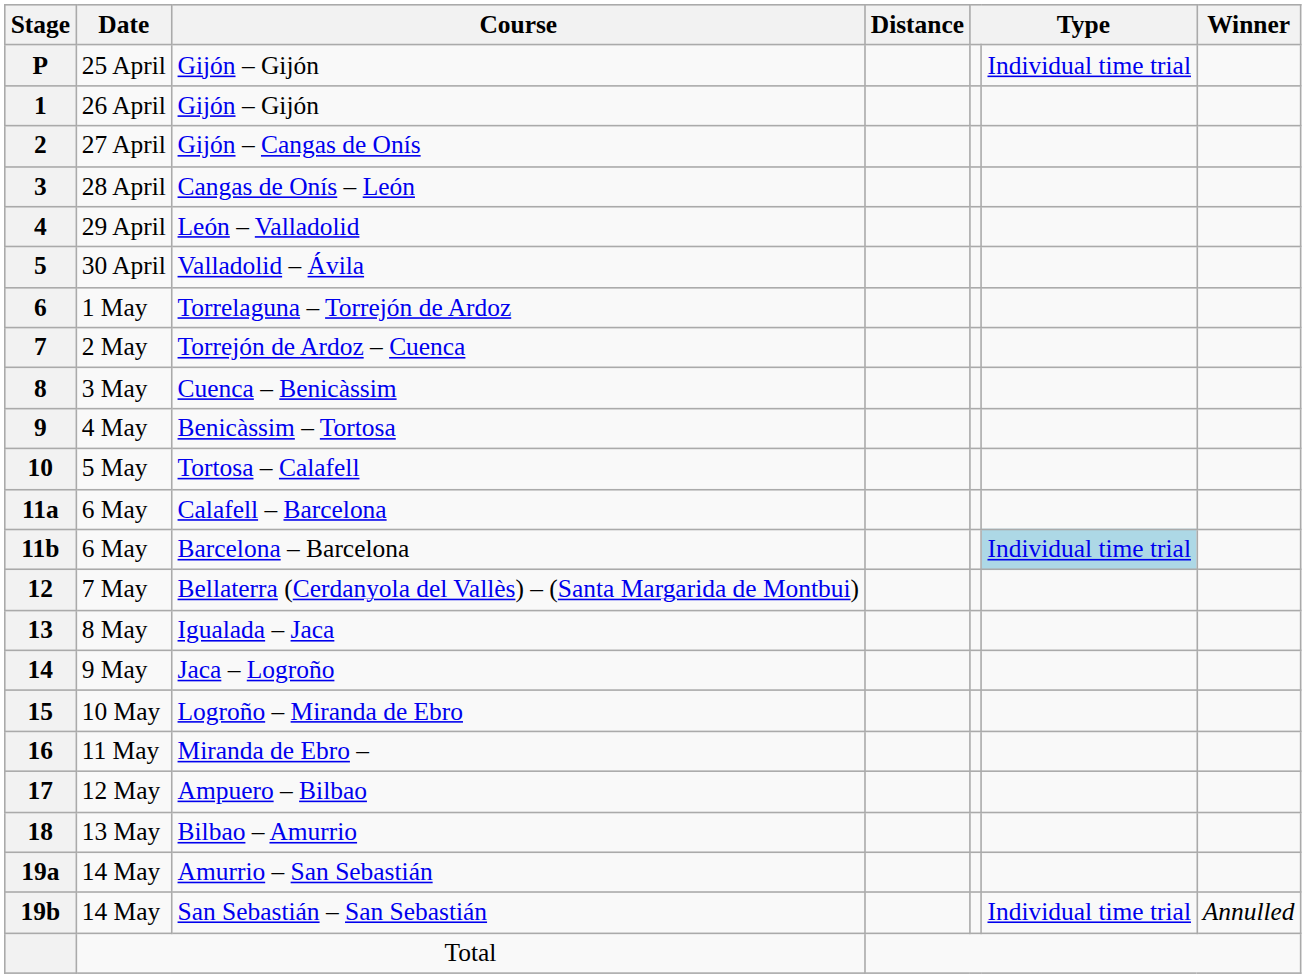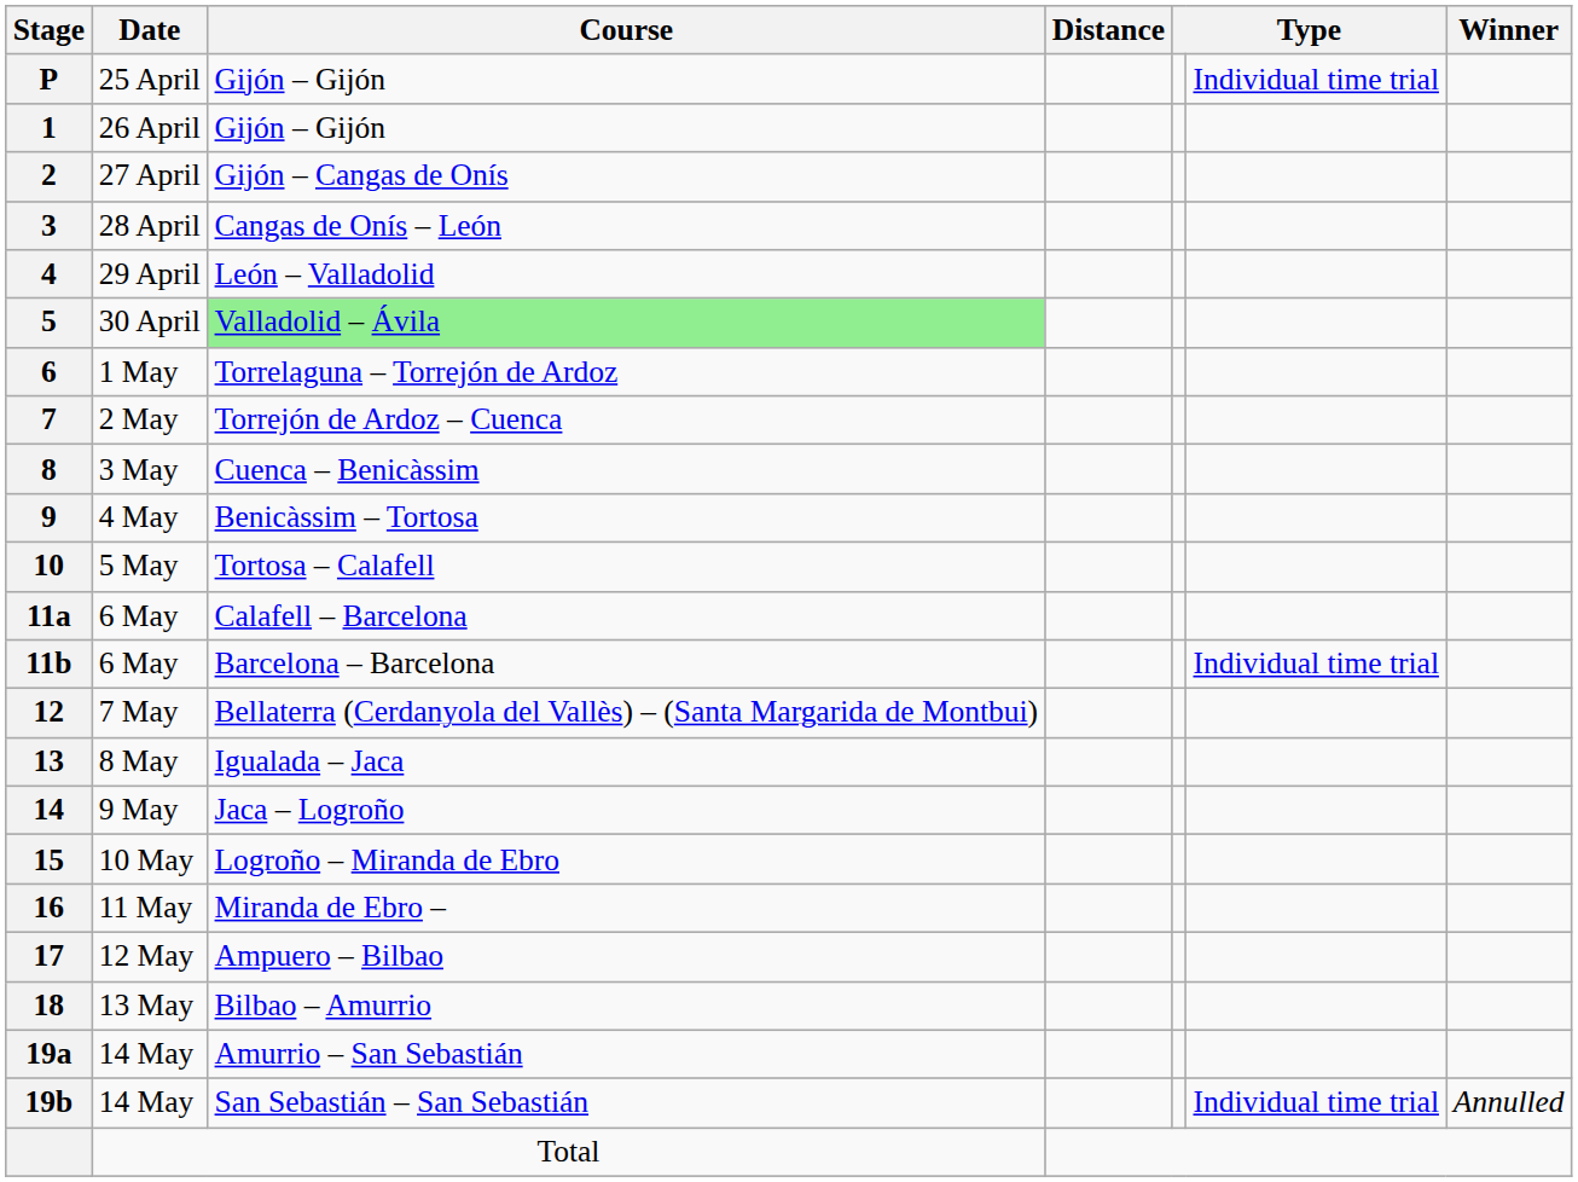5 | Course: no background -> lightgreen background
11b | column 6: lightblue background -> no background
